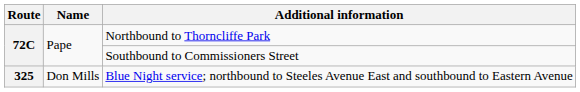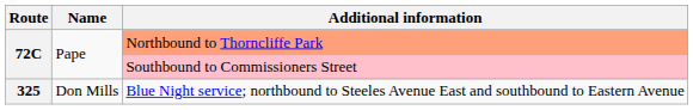Northbound to Thorncliffe Park | Additional information: no background -> lightsalmon background
Southbound to Commissioners Street | Additional information: no background -> pink background
